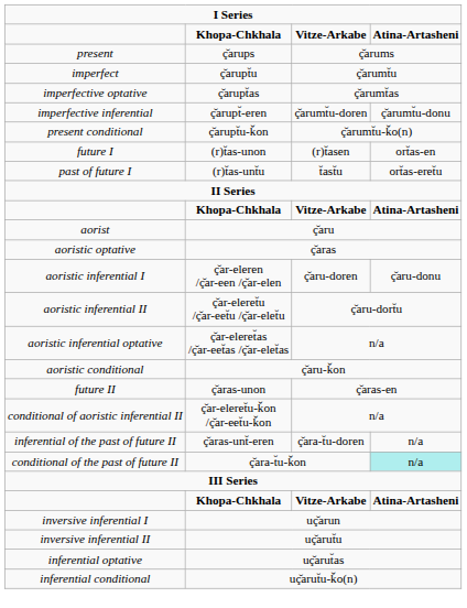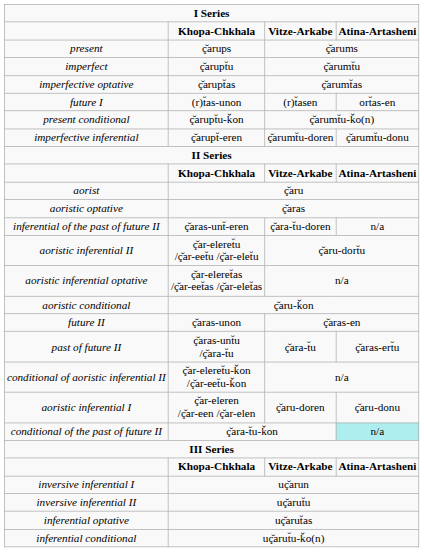rows swapped: imperfective inferential <-> future I
- row: past of future I | (r)t̆as-unt̆u | t̆ast̆u | ort̆as-eret̆u
rows swapped: aoristic inferential I <-> inferential of the past of future II
+ row: past of future II | ç̌aras-unt̆u /ç̌ara-t̆u | ç̌ara-t̆u | ç̌aras-ert̆u
